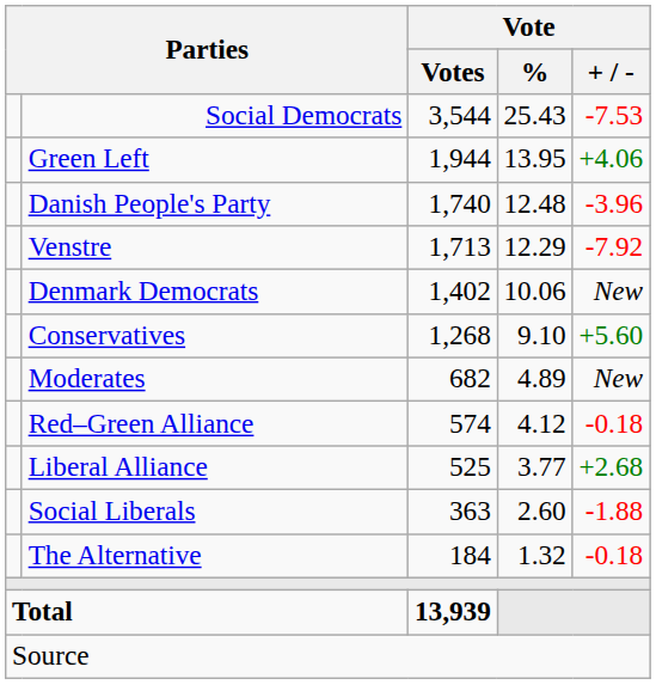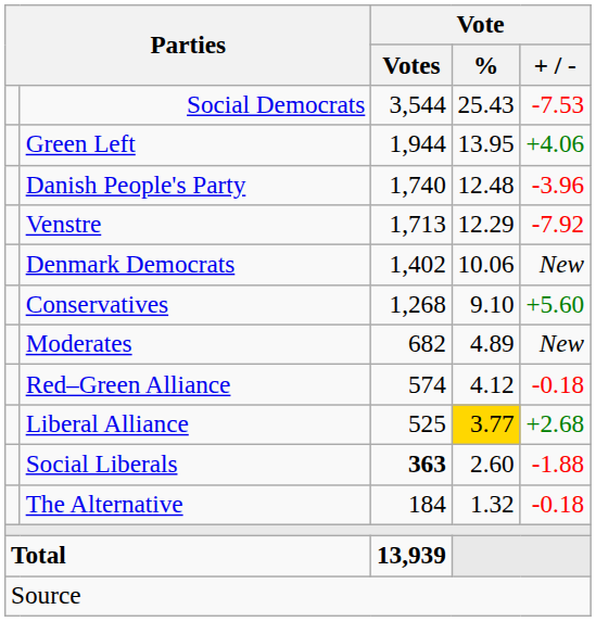Liberal Alliance | Vote / %: no background -> gold background
Social Liberals | Vote / Votes: normal -> bold
